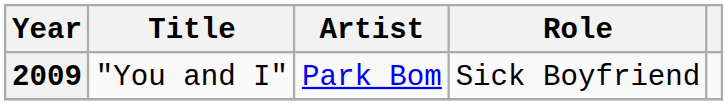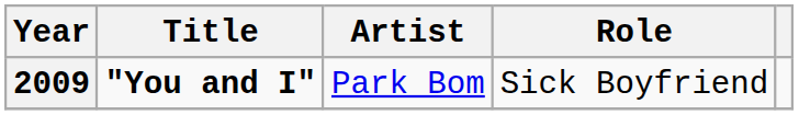2009 | Title: normal -> bold
